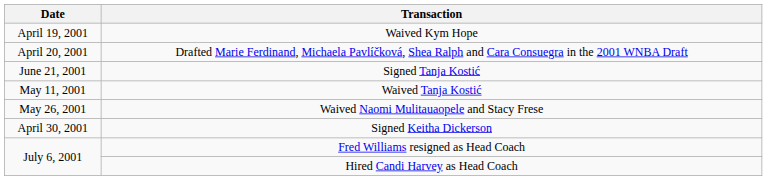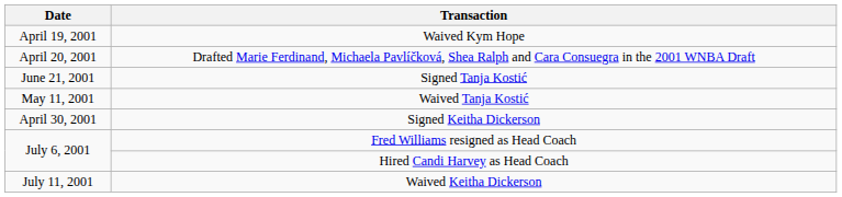- row: May 26, 2001 | Waived Naomi Mulitauaopele and Stacy Frese
+ row: July 11, 2001 | Waived Keitha Dickerson
